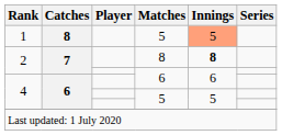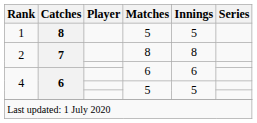1 | Innings: lightsalmon background -> no background
2 / 8 | Innings: bold -> normal
